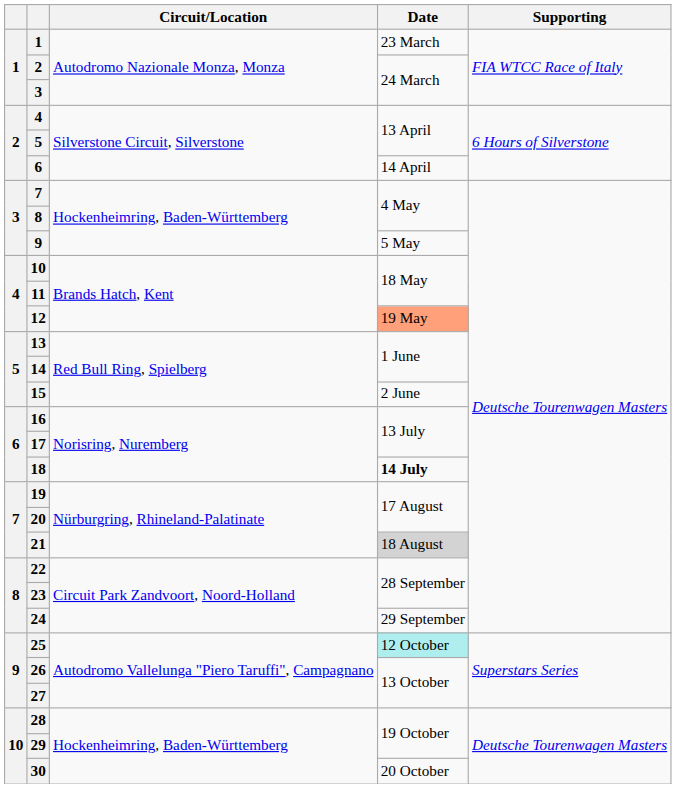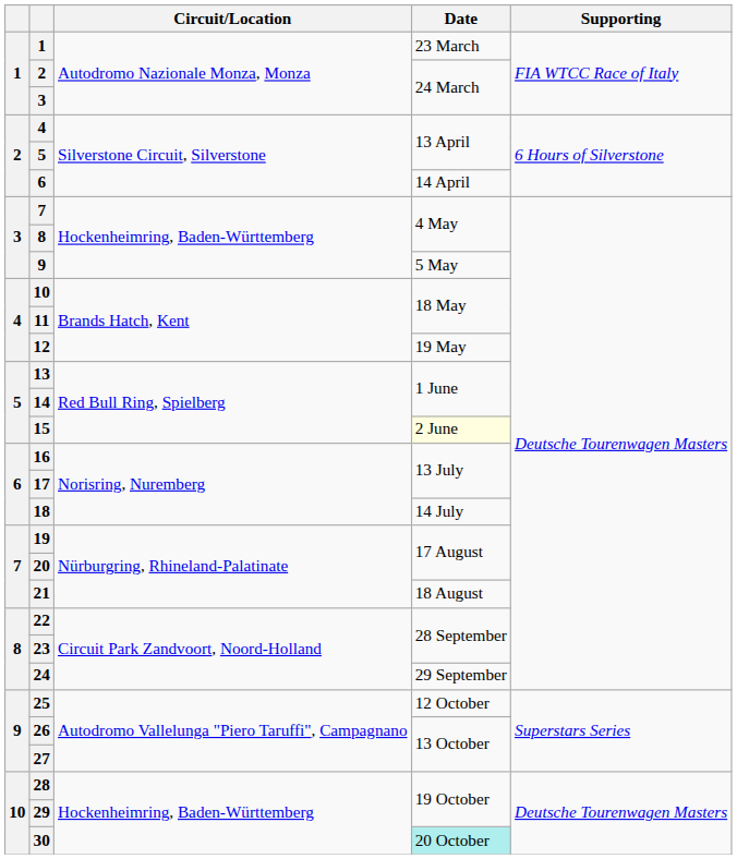19 May | Date: lightsalmon background -> no background
2 June | Date: no background -> lightyellow background
14 July | Date: bold -> normal
18 August | Date: lightgrey background -> no background
12 October | Date: paleturquoise background -> no background
20 October | Date: no background -> paleturquoise background
